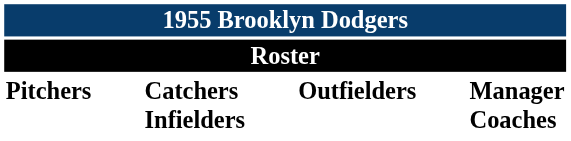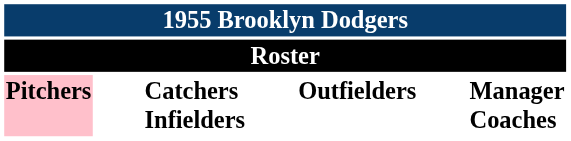Pitchers | column 1: no background -> pink background
